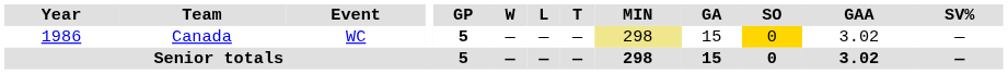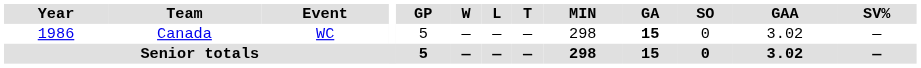Canada | GP: bold -> normal
Canada | MIN: khaki background -> no background
Canada | GA: normal -> bold
Canada | SO: gold background -> no background
